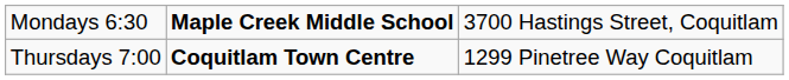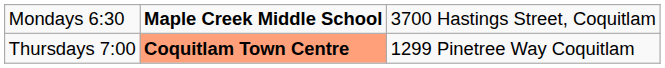Thursdays 7:00 | column 2: no background -> lightsalmon background
